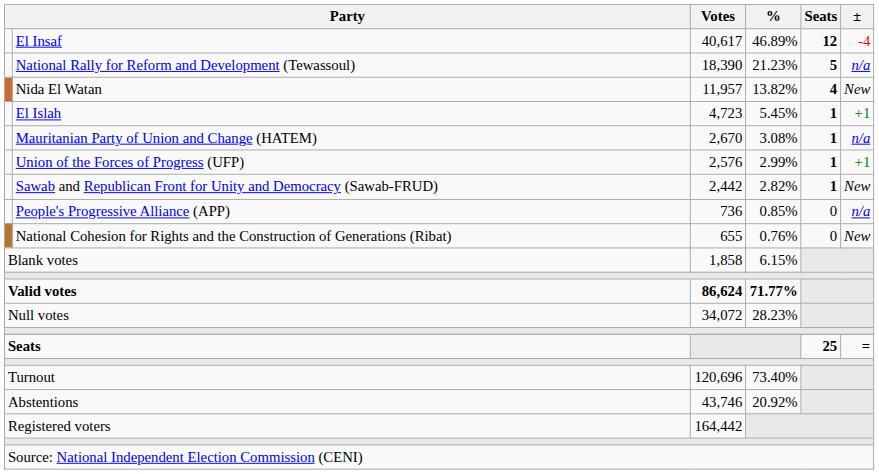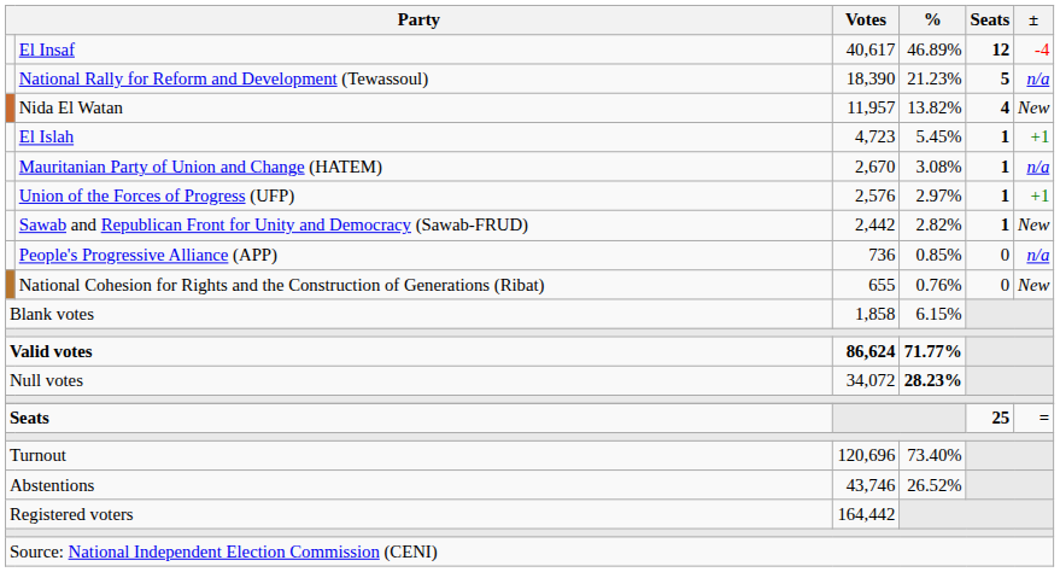Union of the Forces of Progress (UFP) | %: 2.99% -> 2.97%
Null votes | %: normal -> bold
Abstentions | %: 20.92% -> 26.52%
